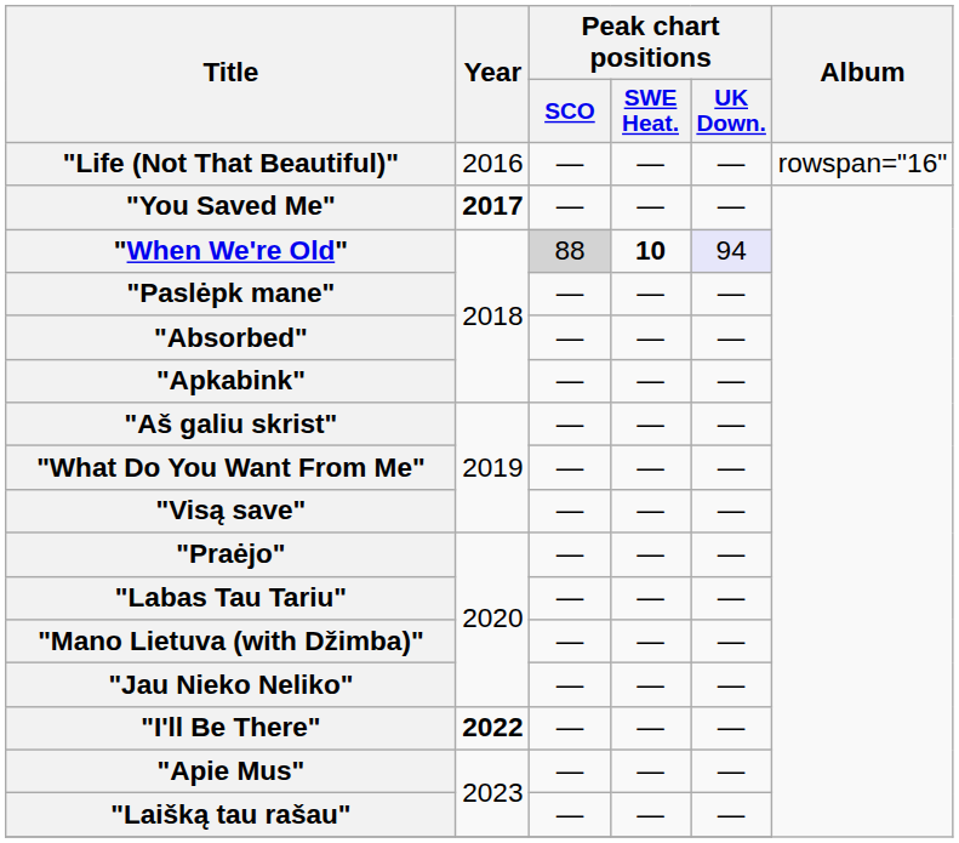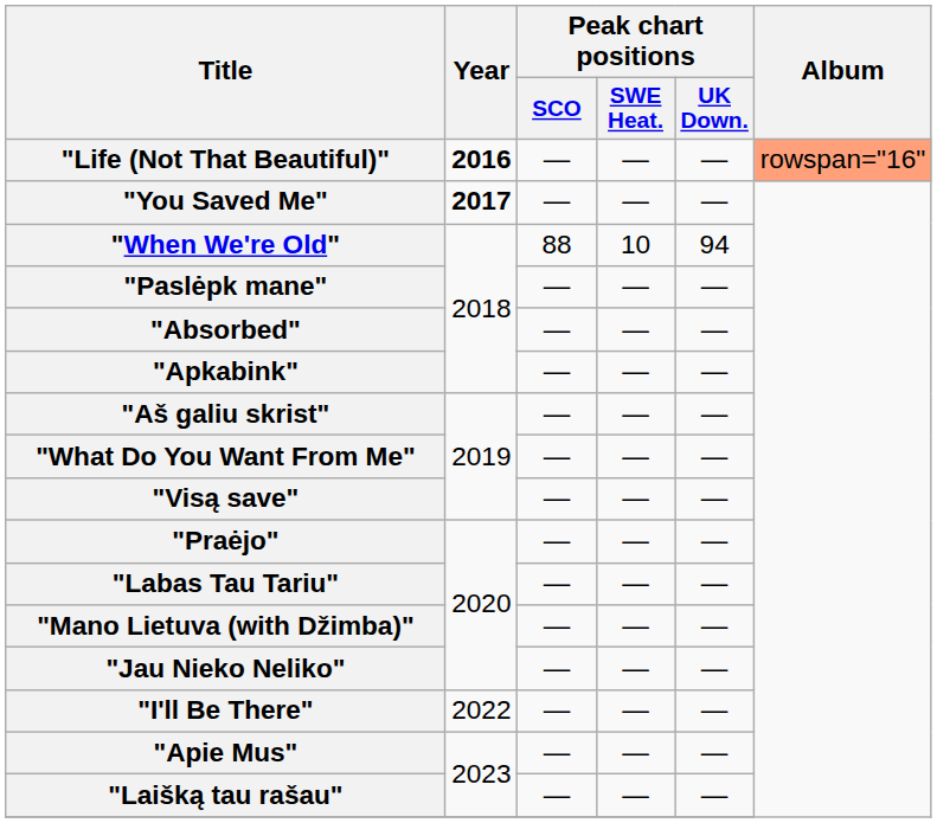"Life (Not That Beautiful)" | Year: normal -> bold
"Life (Not That Beautiful)" | Album: no background -> lightsalmon background
"When We're Old" | Peak chart positions / SCO: lightgrey background -> no background
"When We're Old" | Peak chart positions / SWE Heat.: bold -> normal
"When We're Old" | Peak chart positions / UK Down.: lavender background -> no background
"I'll Be There" | Year: bold -> normal
